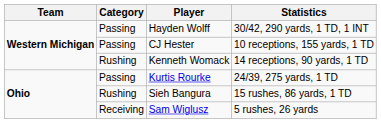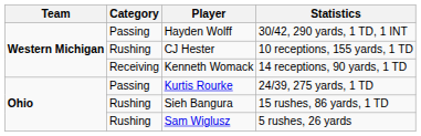CJ Hester | Category: Passing -> Rushing
Kenneth Womack | Category: Rushing -> Receiving
Sam Wiglusz | Category: Receiving -> Rushing
